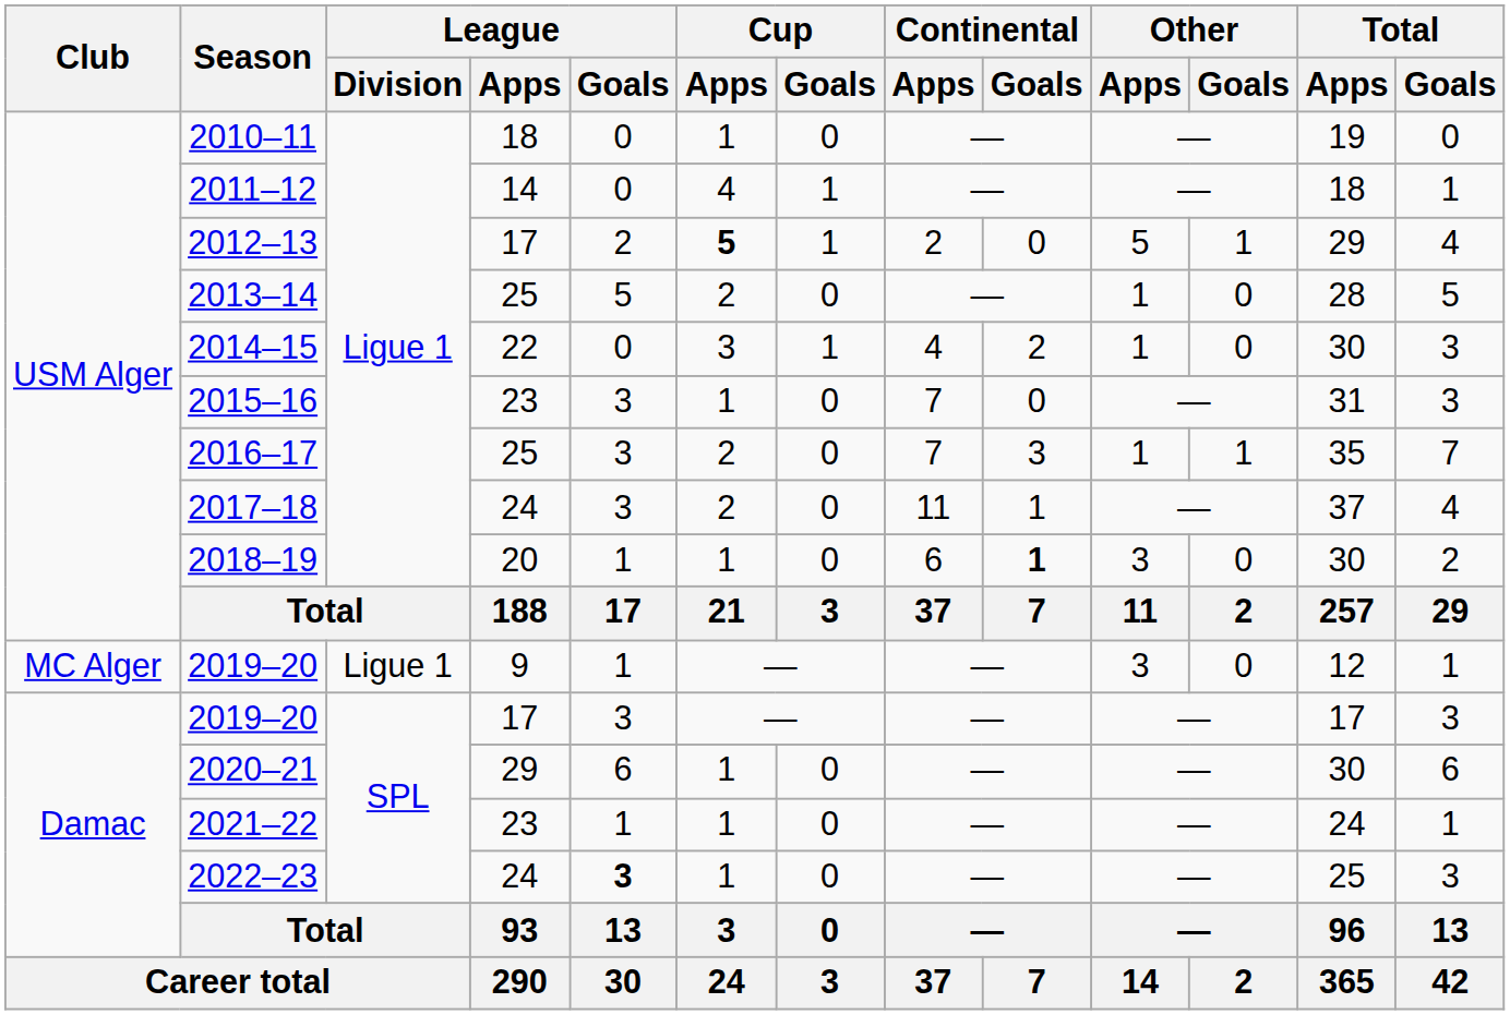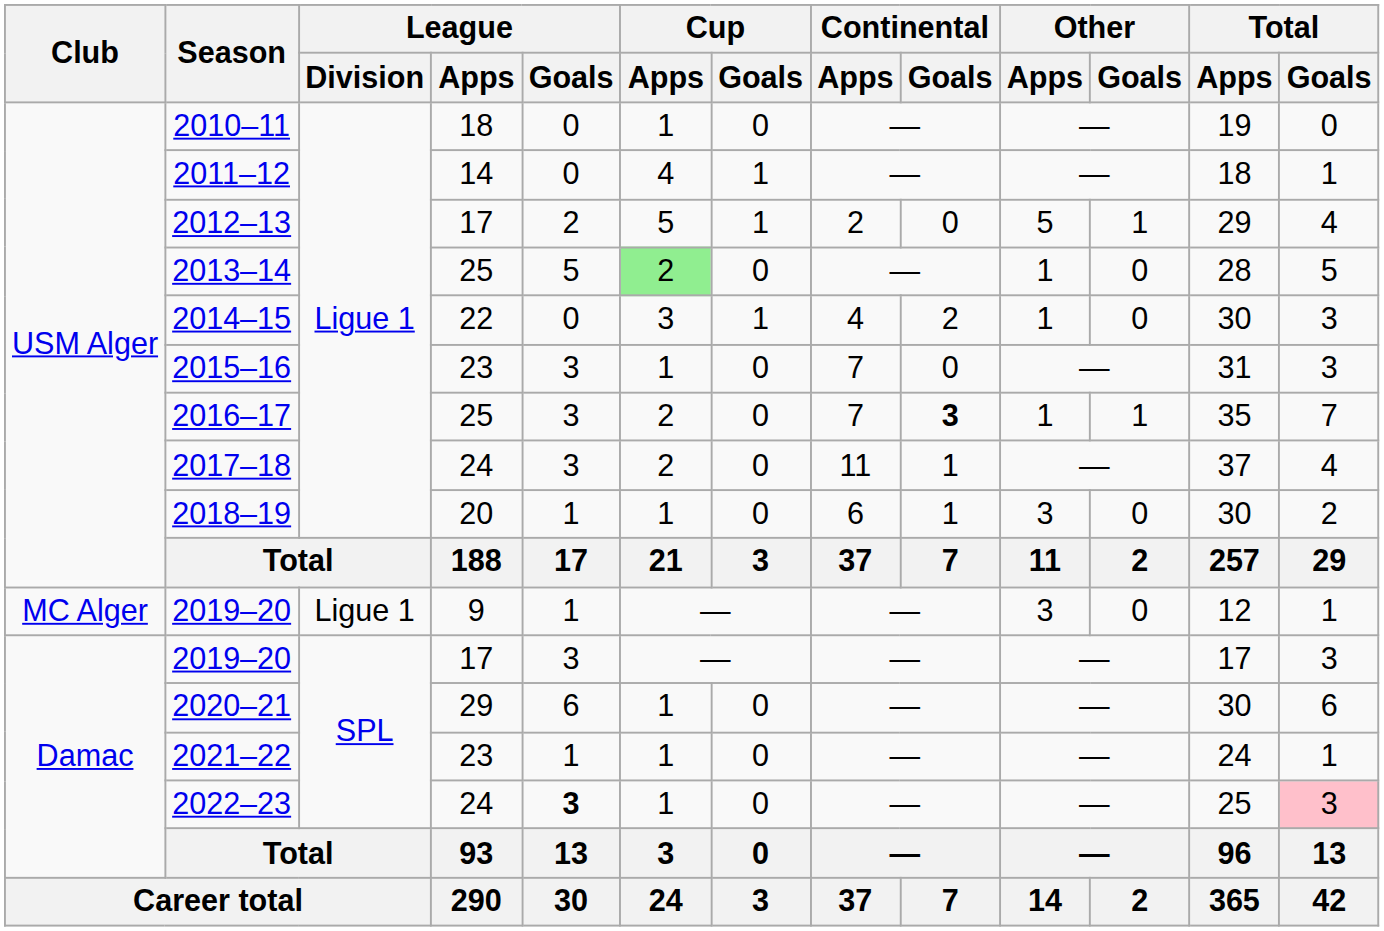2012–13 | Cup / Apps: bold -> normal
2013–14 | Cup / Apps: no background -> lightgreen background
2016–17 | Continental / Goals: normal -> bold
2018–19 | Continental / Goals: bold -> normal
2022–23 | Total / Goals: no background -> pink background
